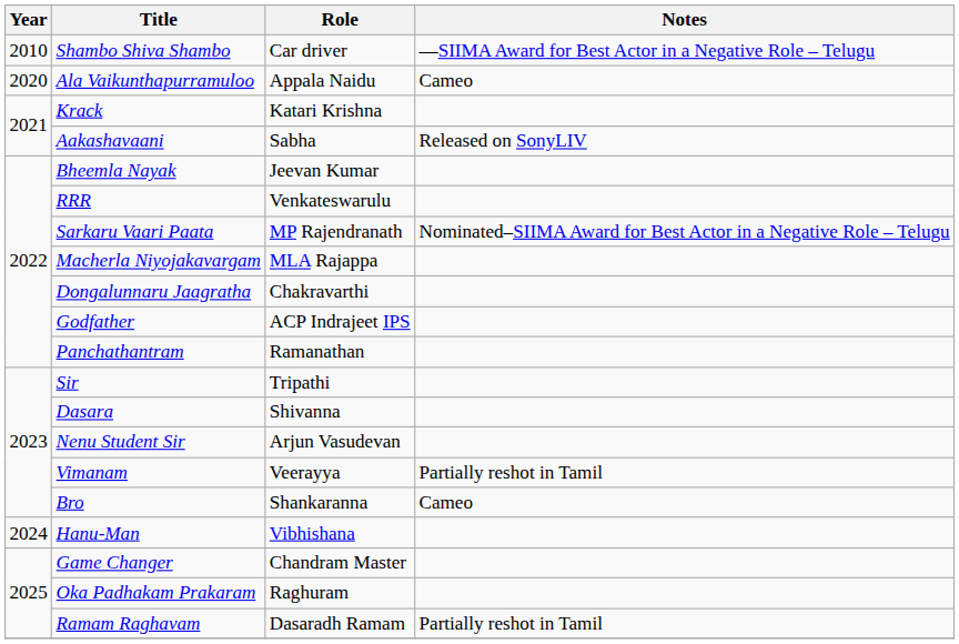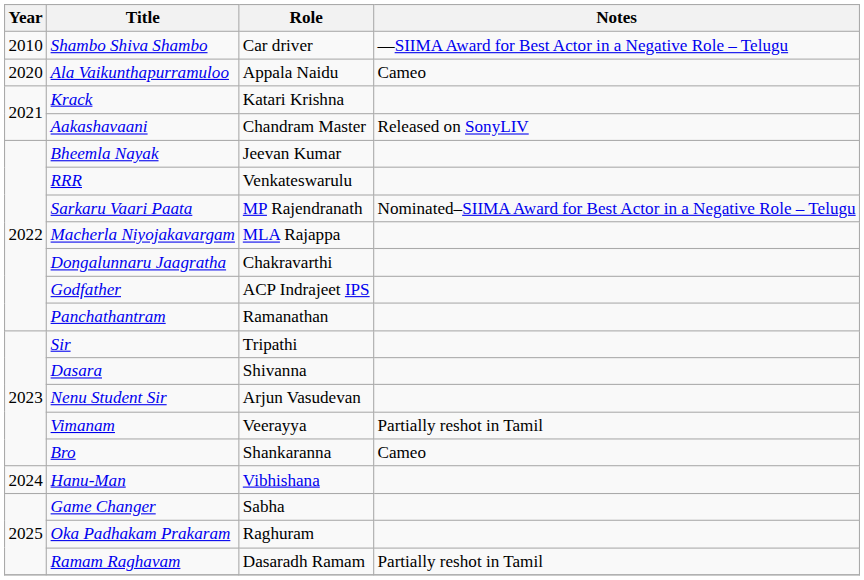Aakashavaani | Role: Sabha -> Chandram Master
Game Changer | Role: Chandram Master -> Sabha
